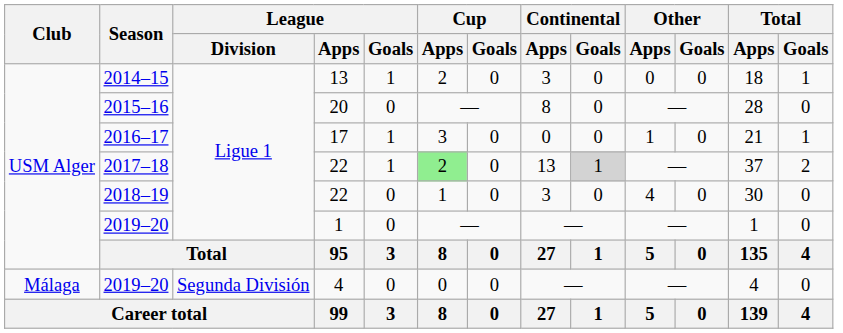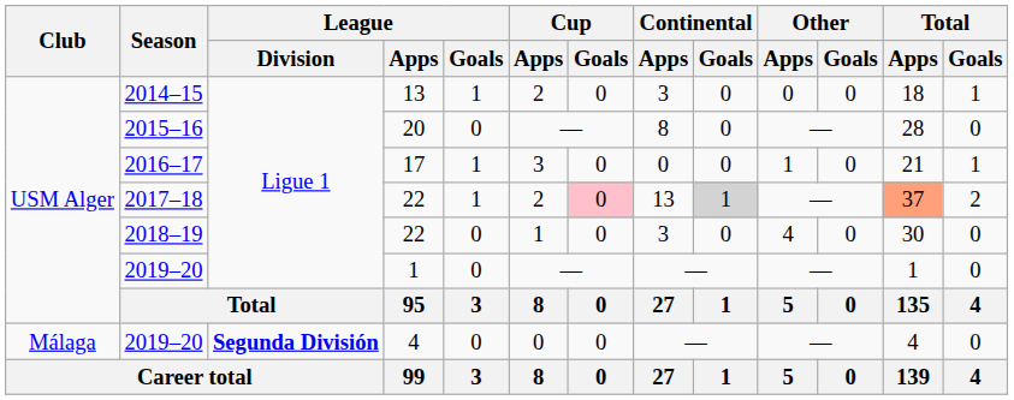2017–18 | Cup / Apps: lightgreen background -> no background
2017–18 | Cup / Goals: no background -> pink background
2017–18 | Total / Apps: no background -> lightsalmon background
2019–20 / 4 | League / Division: normal -> bold
